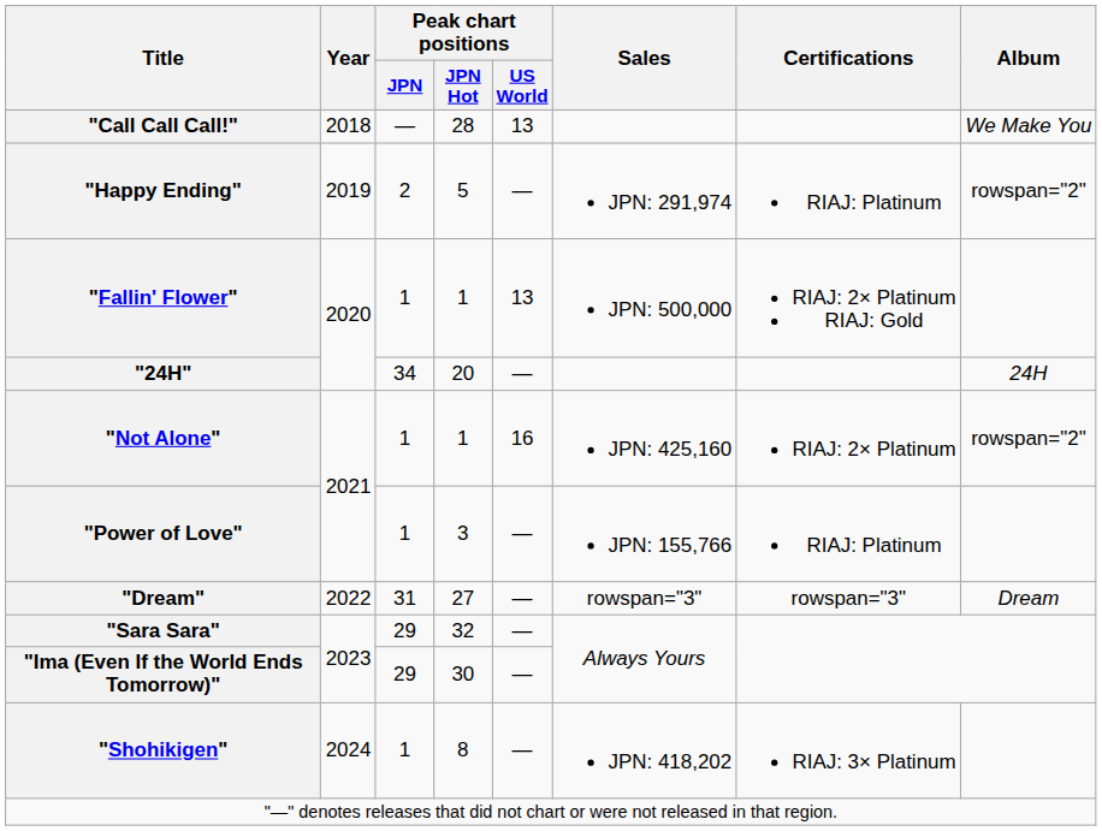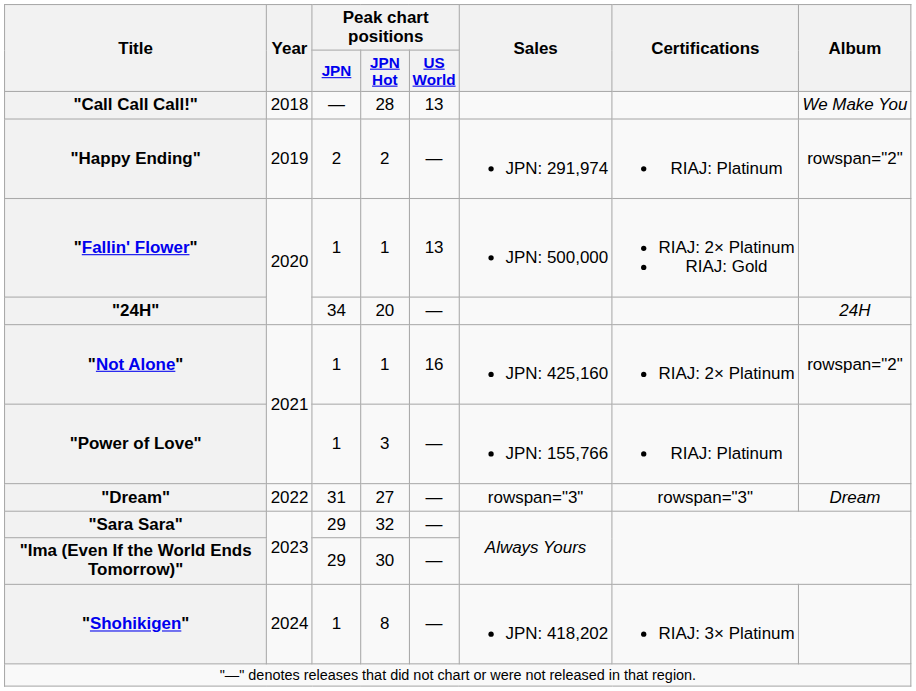"Happy Ending" | Peak chart positions / JPN Hot: 5 -> 2
